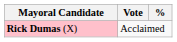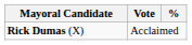Rick Dumas (X) | Mayoral Candidate: pink background -> no background
